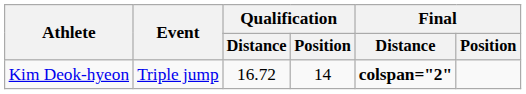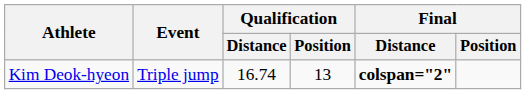Kim Deok-hyeon | Qualification / Distance: 16.72 -> 16.74
Kim Deok-hyeon | Qualification / Position: 14 -> 13
